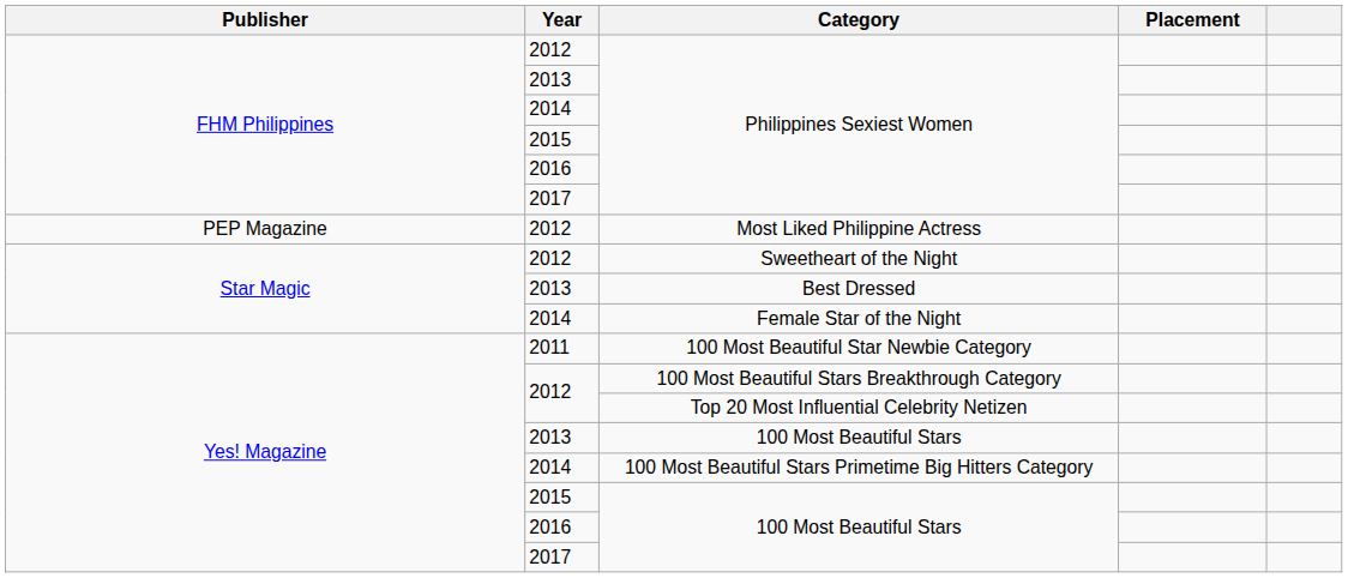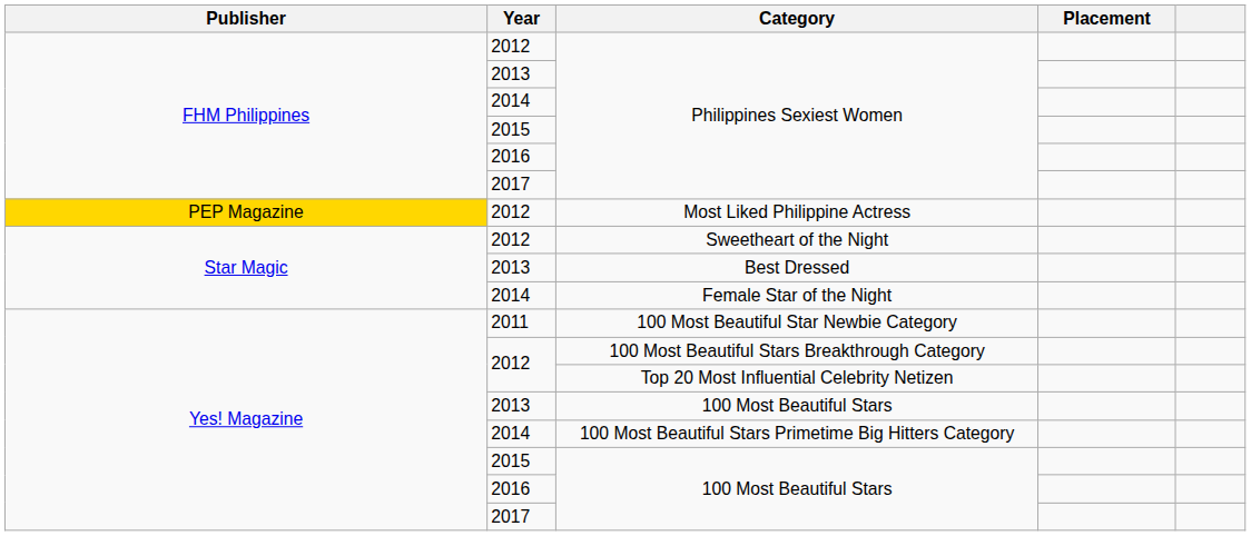Most Liked Philippine Actress | Publisher: no background -> gold background
